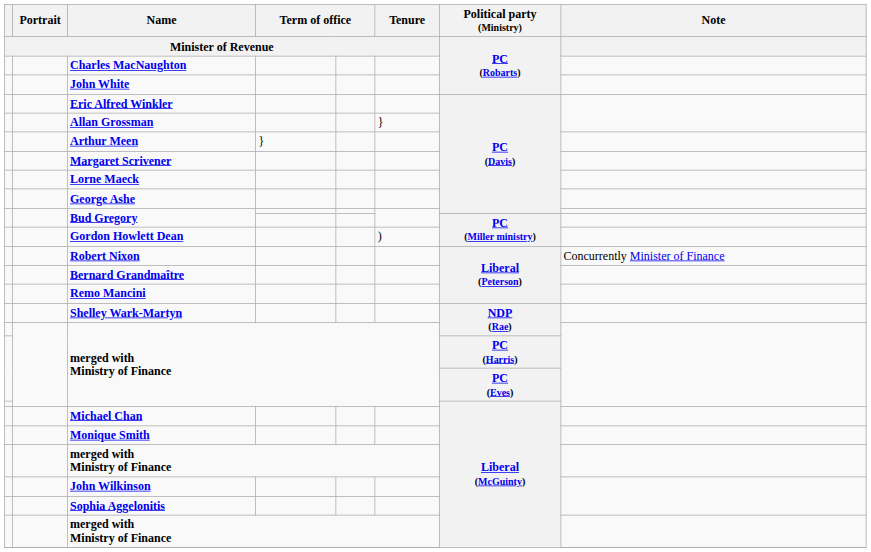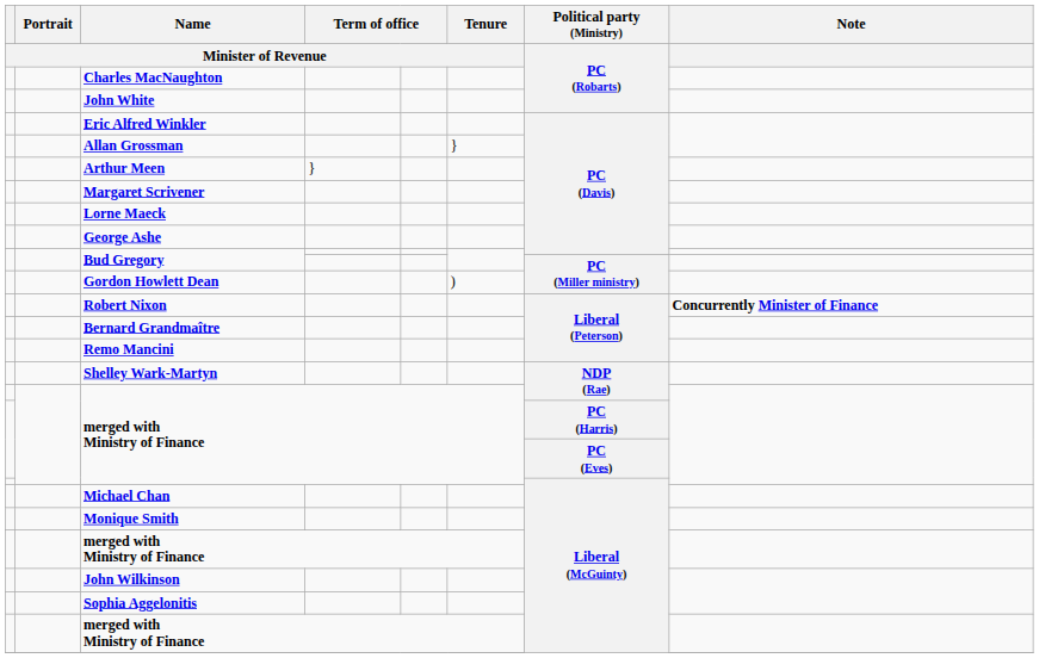Robert Nixon | Note: normal -> bold
